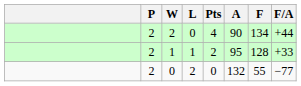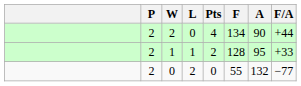columns swapped: F <-> A
